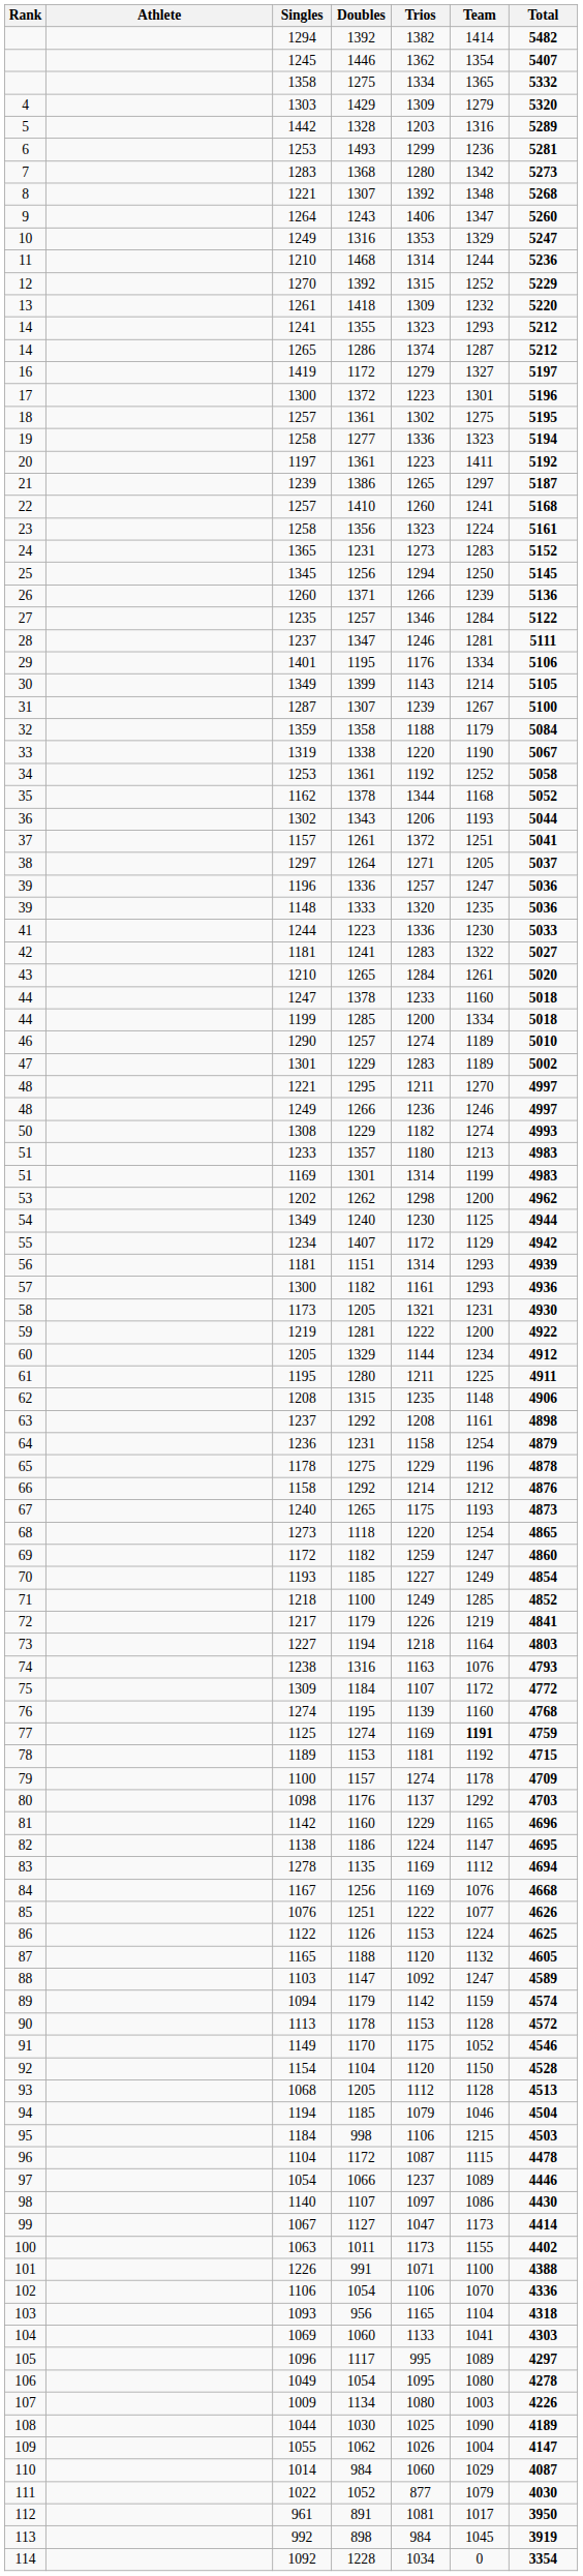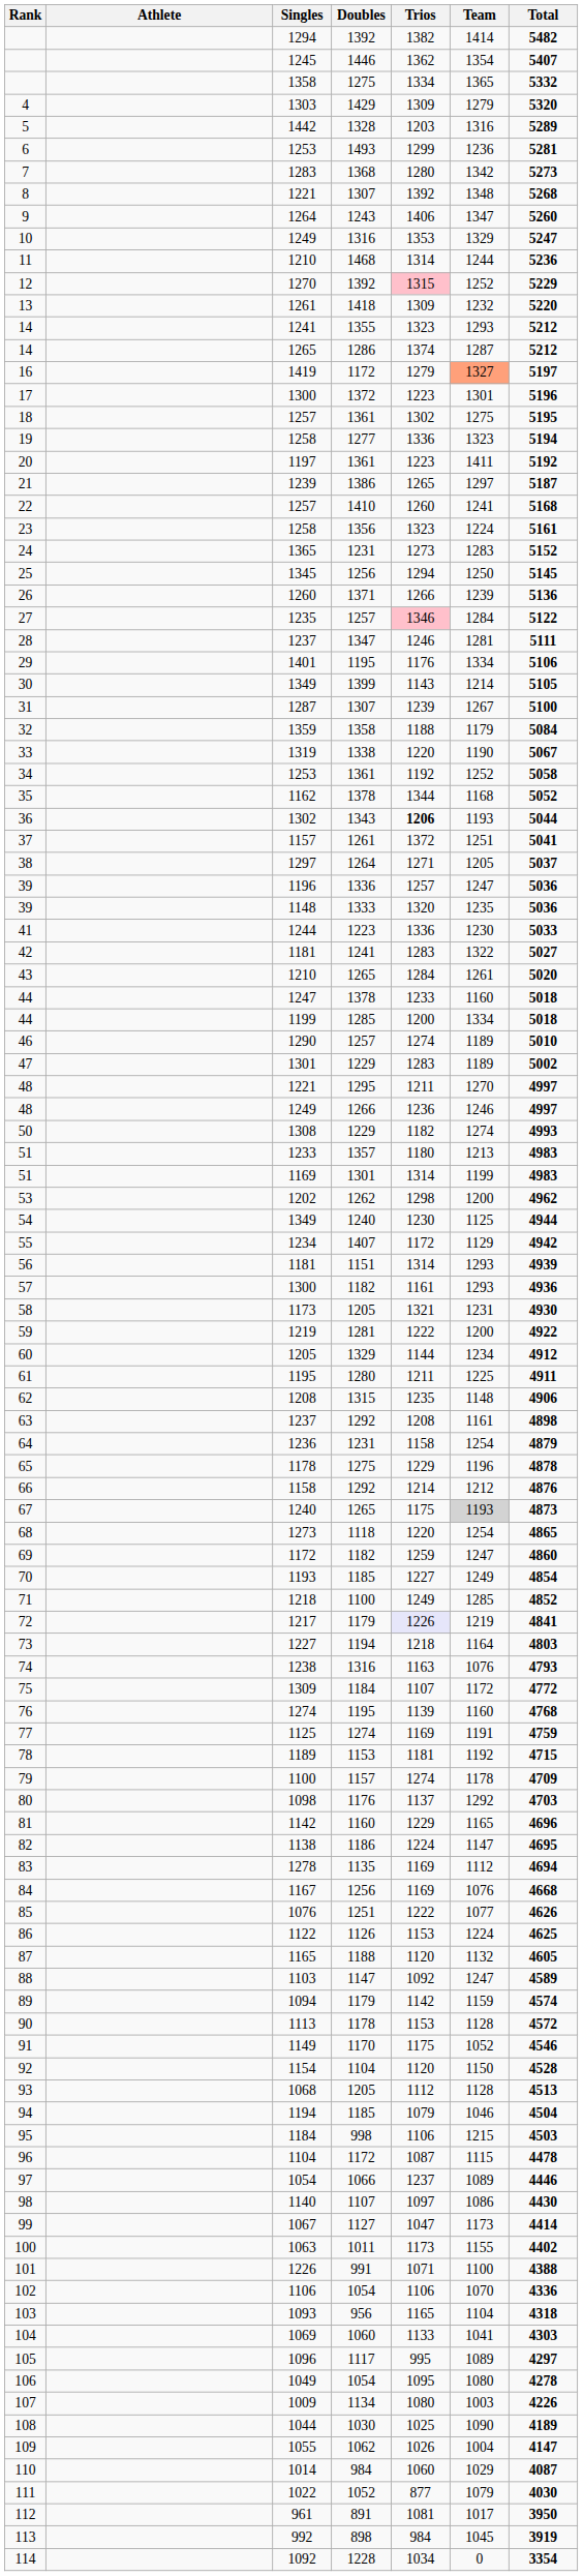12 | Trios: no background -> pink background
16 | Team: no background -> lightsalmon background
27 | Trios: no background -> pink background
36 | Trios: normal -> bold
67 | Team: no background -> lightgrey background
72 | Trios: no background -> lavender background
77 | Team: bold -> normal
